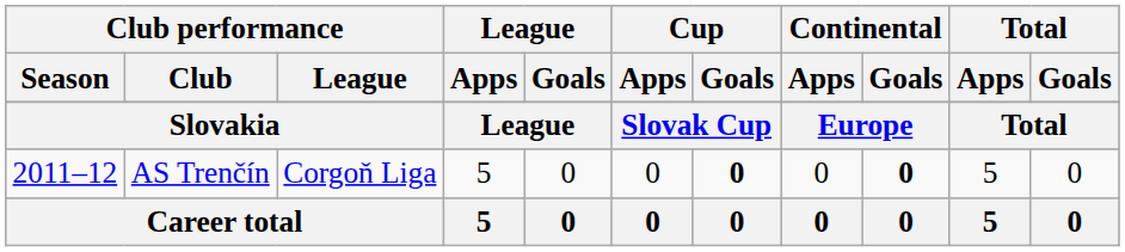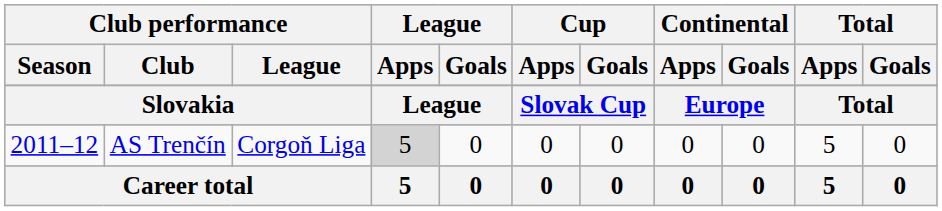AS Trenčín | League / Apps: no background -> lightgrey background
AS Trenčín | Cup / Goals: bold -> normal
AS Trenčín | Continental / Goals: bold -> normal
